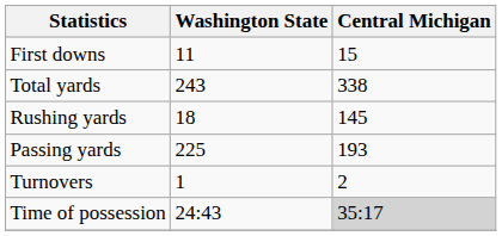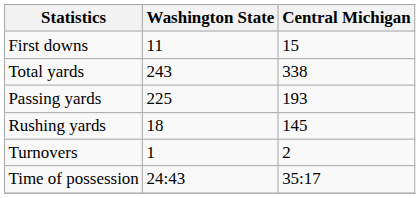rows swapped: Rushing yards <-> Passing yards
Time of possession | Central Michigan: lightgrey background -> no background
